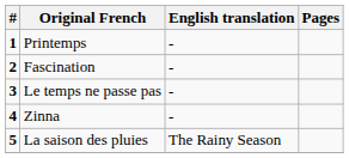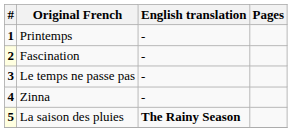Fascination | #: no background -> lightyellow background
La saison des pluies | #: no background -> lightyellow background
La saison des pluies | English translation: normal -> bold
